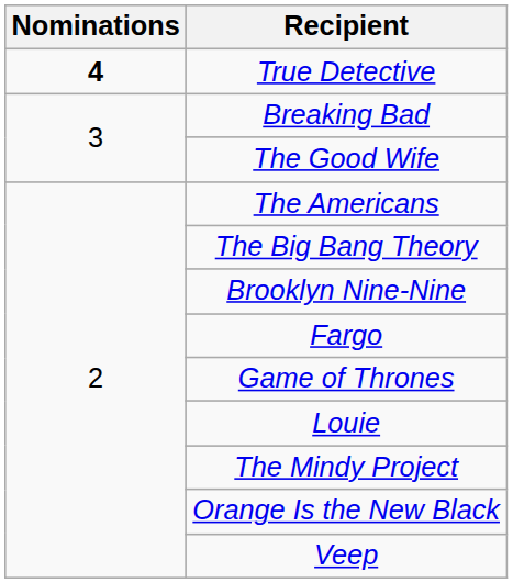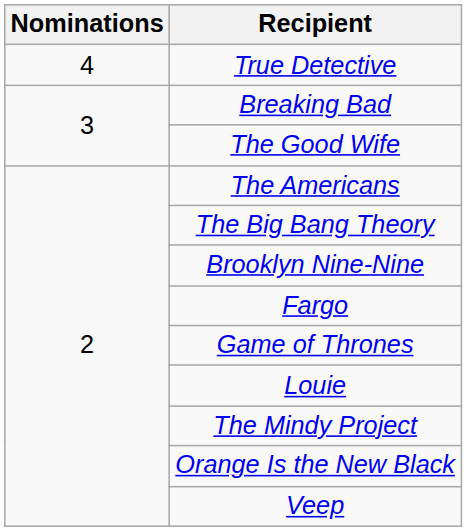True Detective | Nominations: bold -> normal
